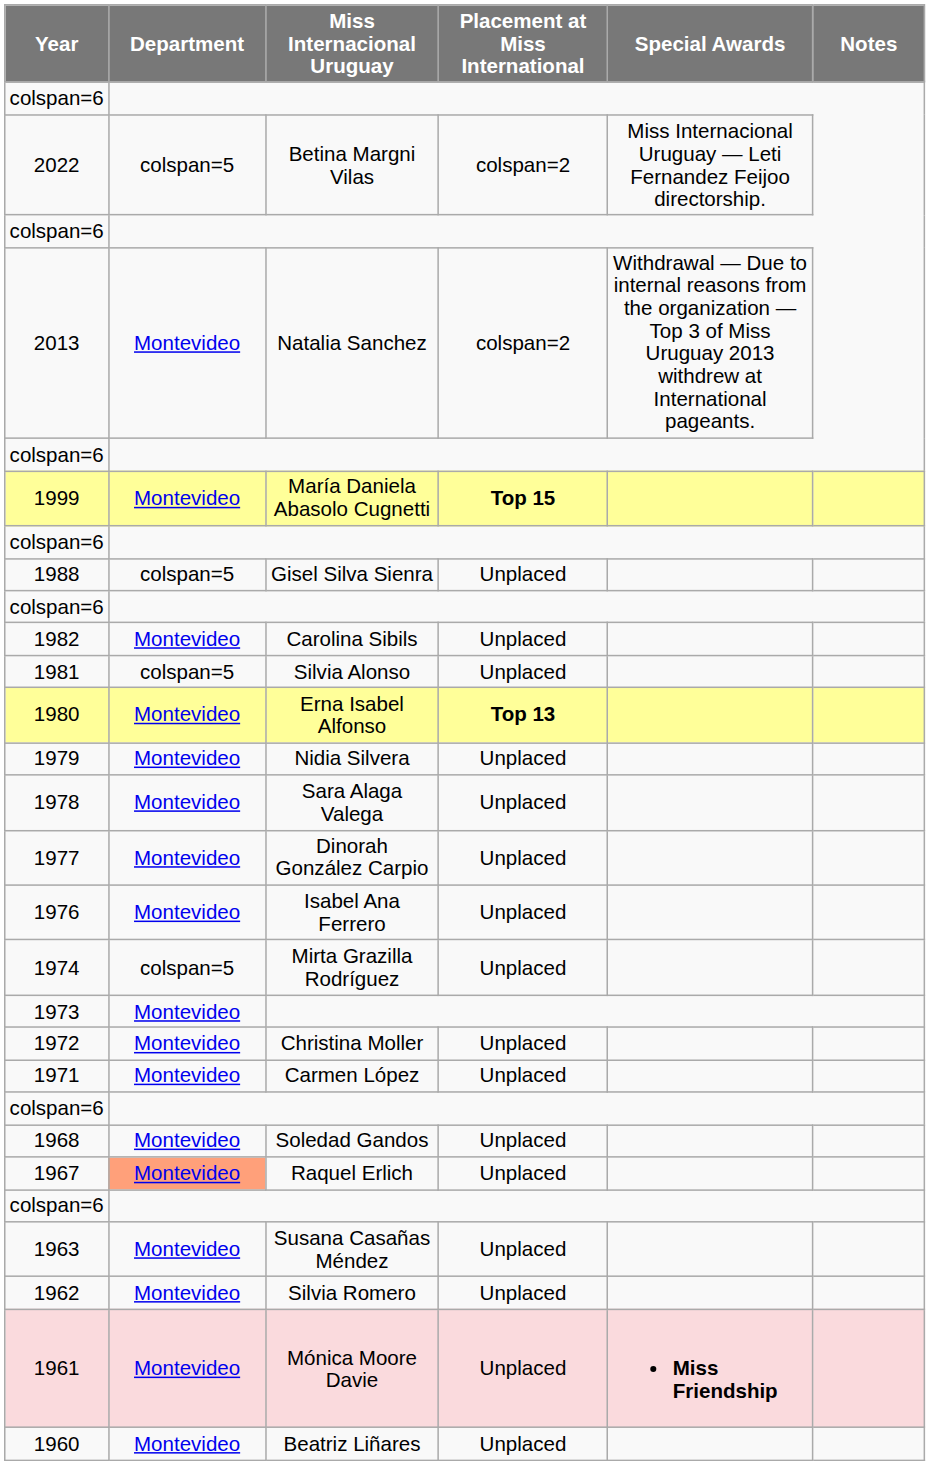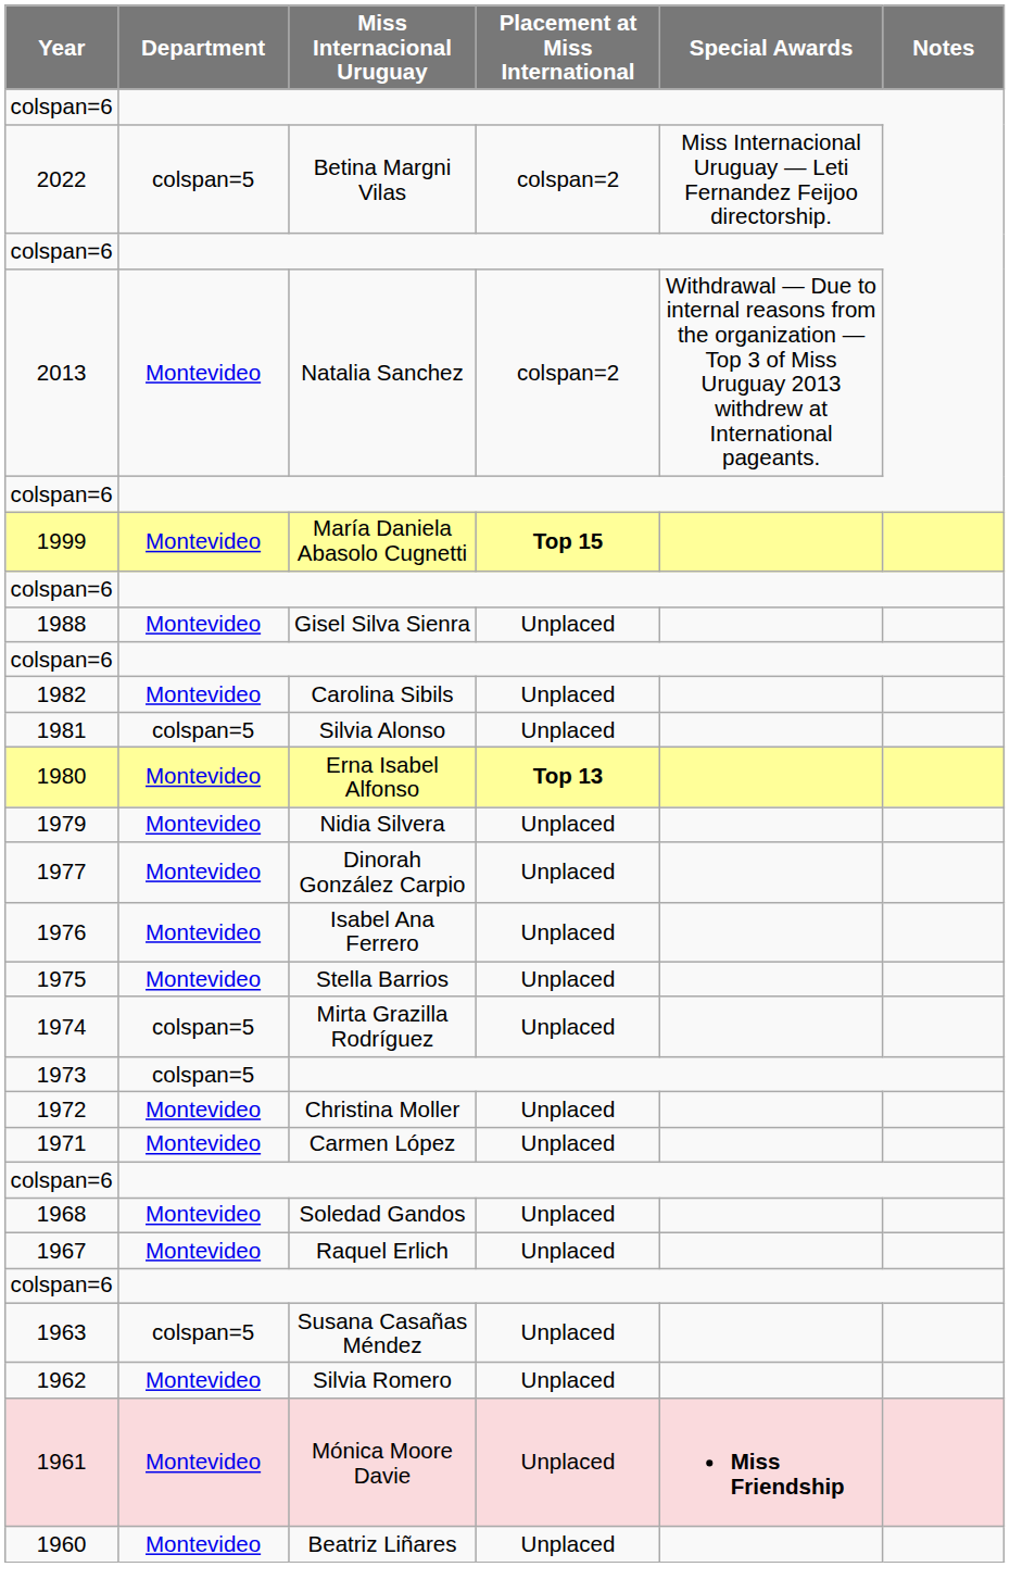1988 | Department: colspan=5 -> Montevideo
- row: 1978 | Montevideo | Sara Alaga Valega | Unplaced
+ row: 1975 | Montevideo | Stella Barrios | Unplaced
1973 | Department: Montevideo -> colspan=5
1967 | Department: lightsalmon background -> no background
1963 | Department: Montevideo -> colspan=5
